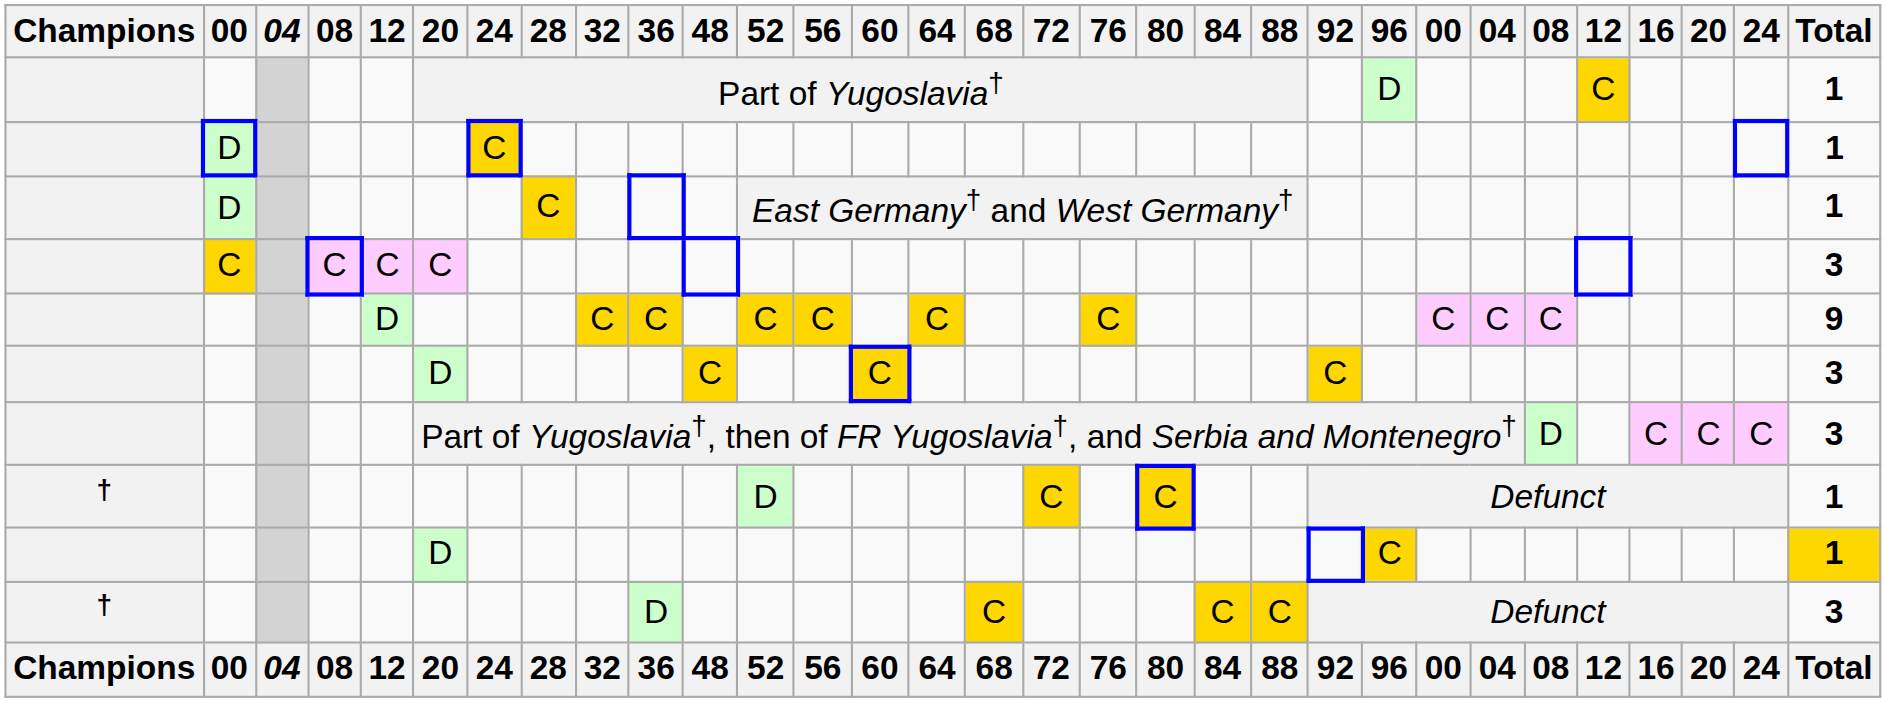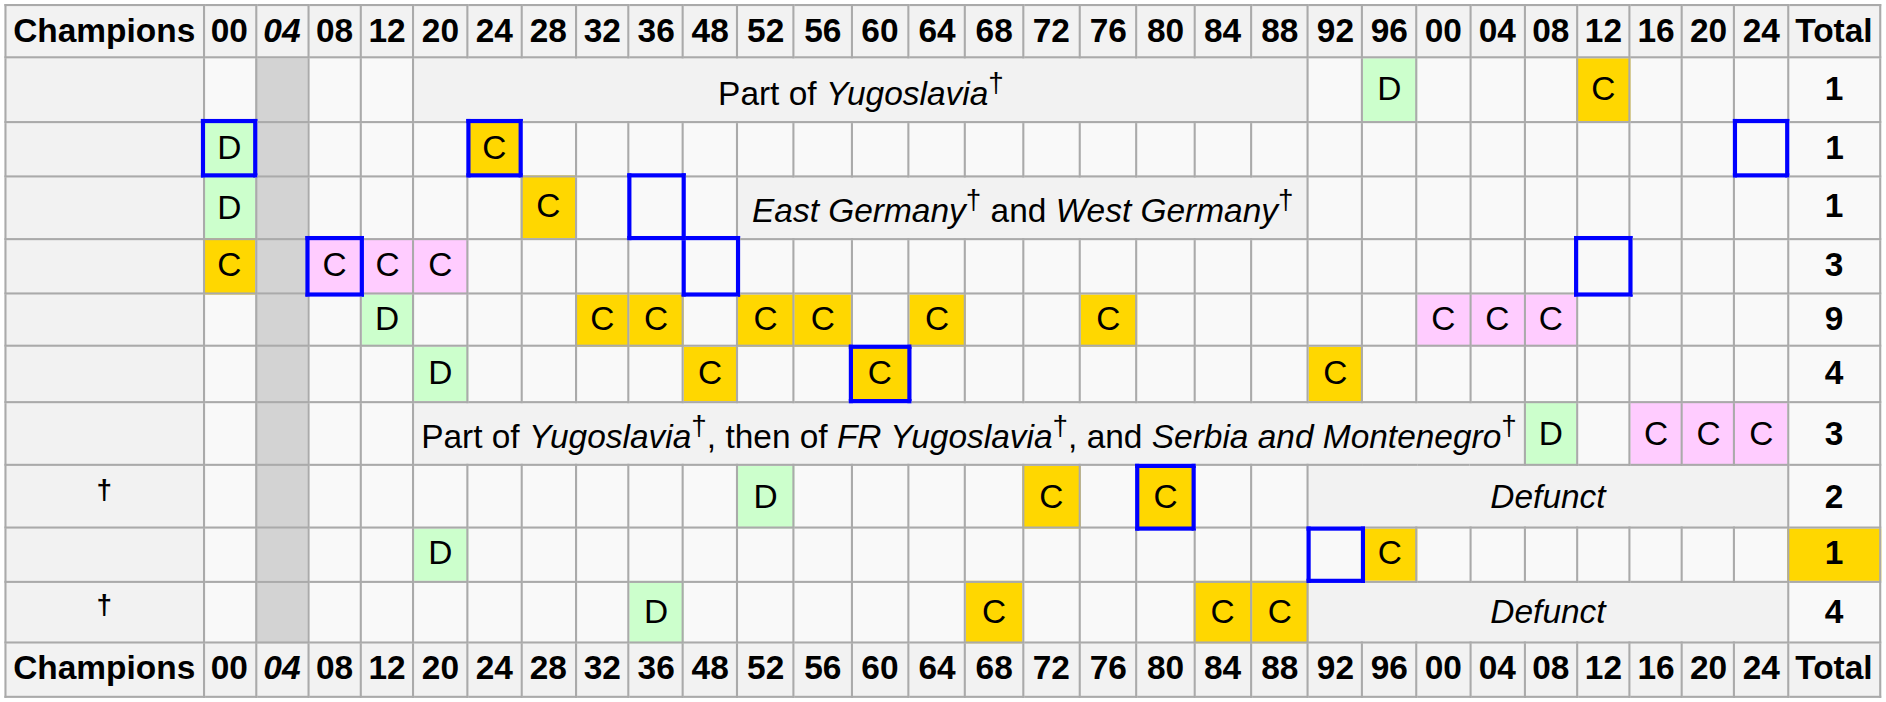row 7 | Total: 3 -> 4
row 9 | Total: 1 -> 2
row 11 | Total: 3 -> 4
